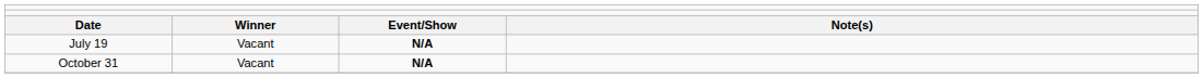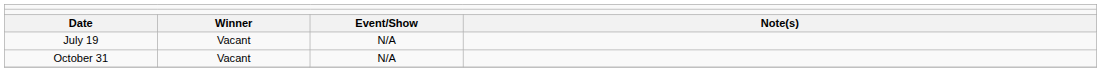July 19 | column 3: bold -> normal
October 31 | column 3: bold -> normal
